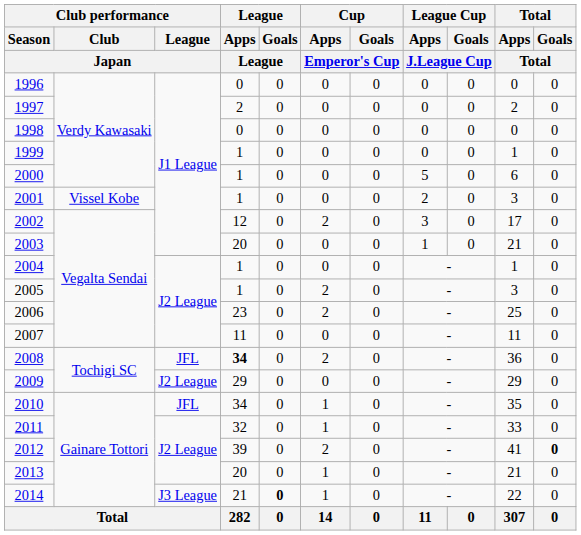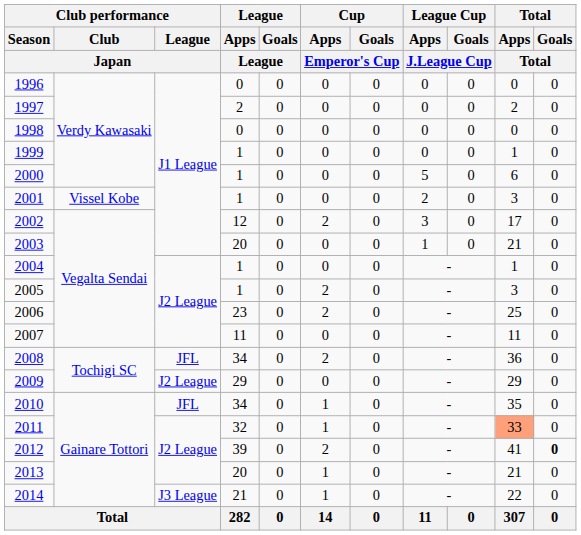2008 | League / Apps / League: bold -> normal
2011 | Total / Apps / Total: no background -> lightsalmon background
2014 | League / Goals / League: bold -> normal
